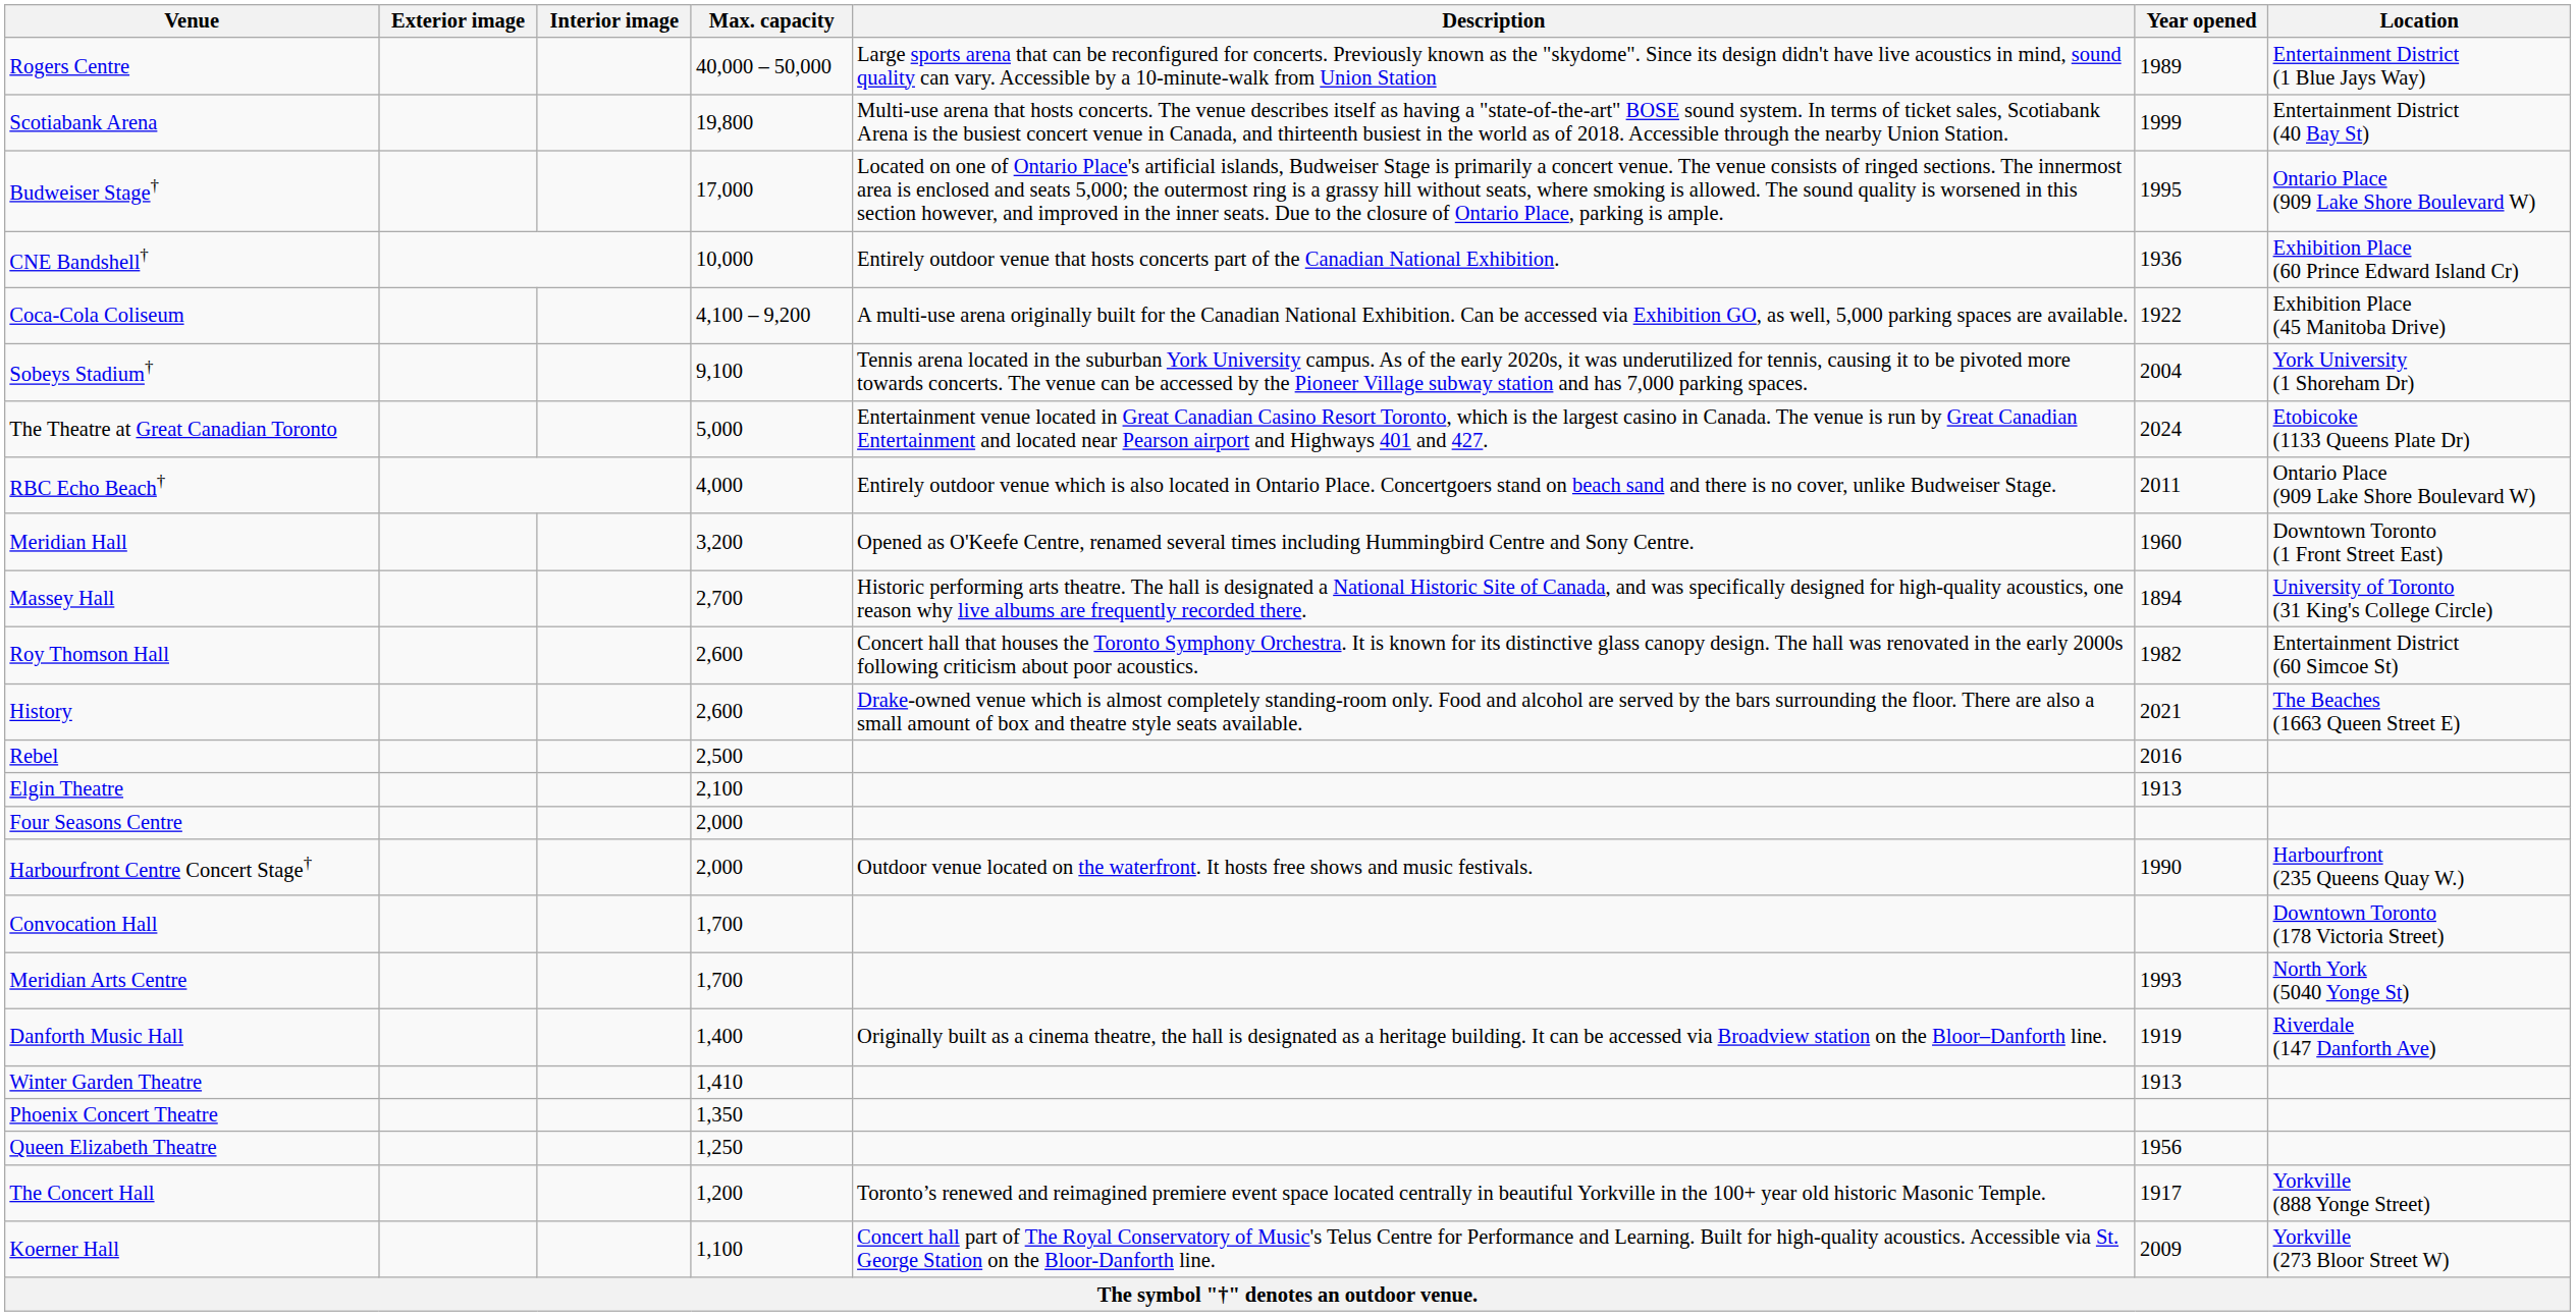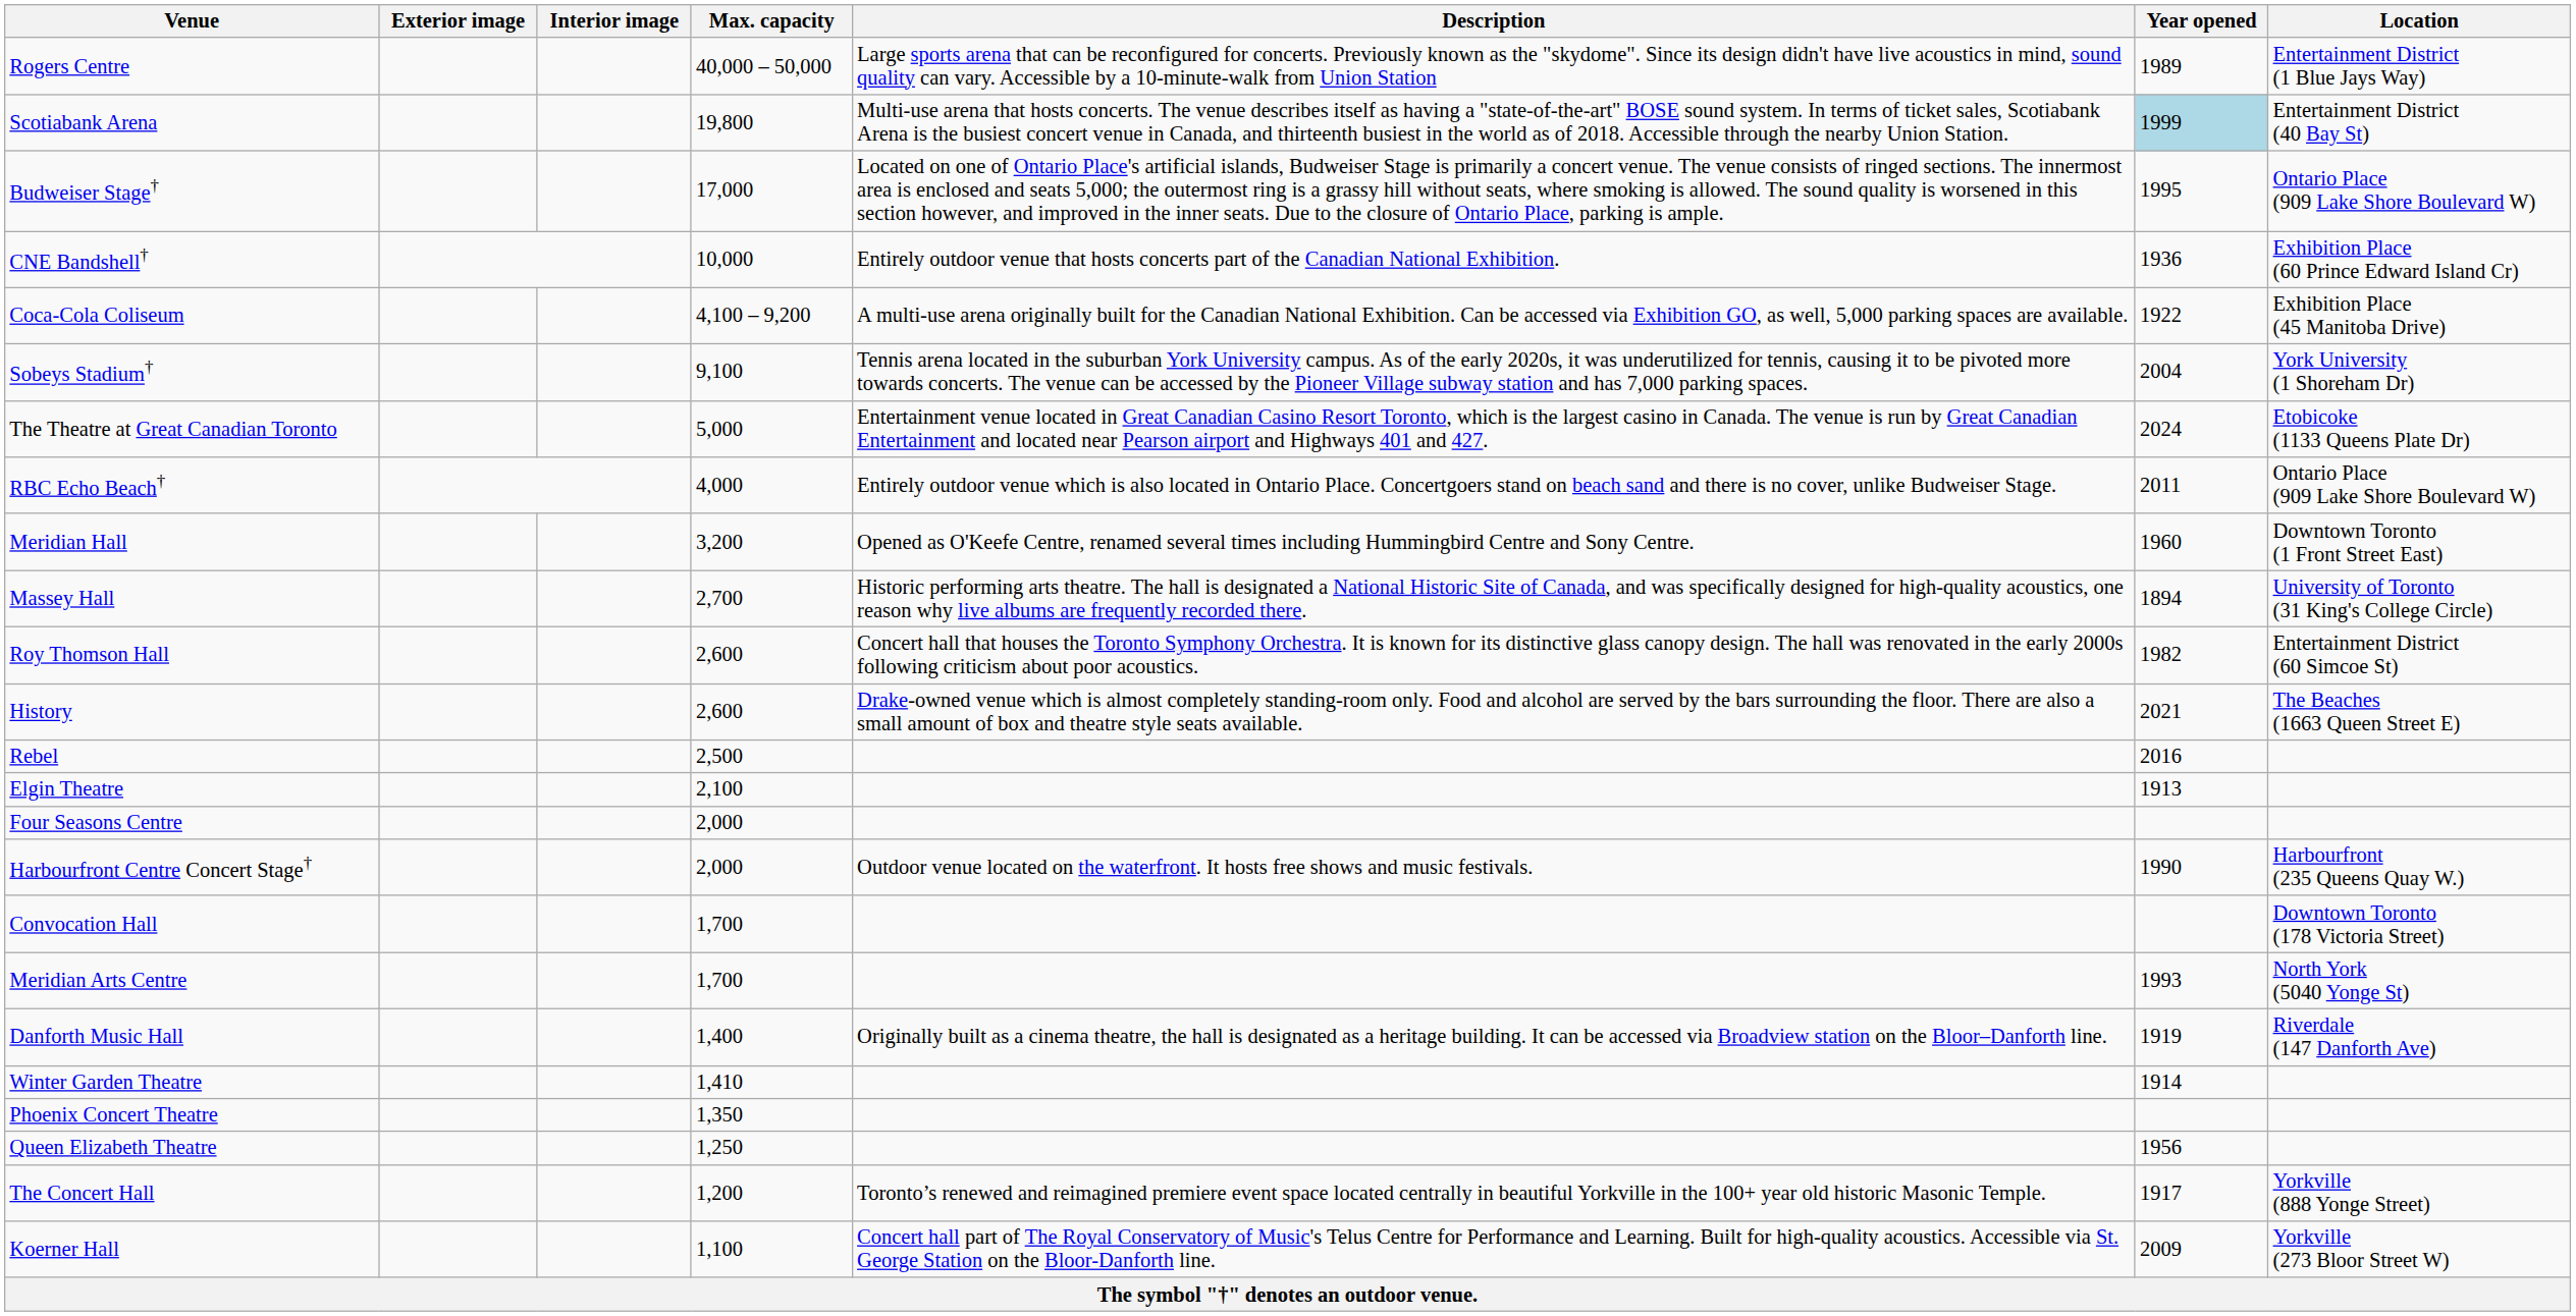Scotiabank Arena | Year opened: no background -> lightblue background
Winter Garden Theatre | Year opened: 1913 -> 1914
